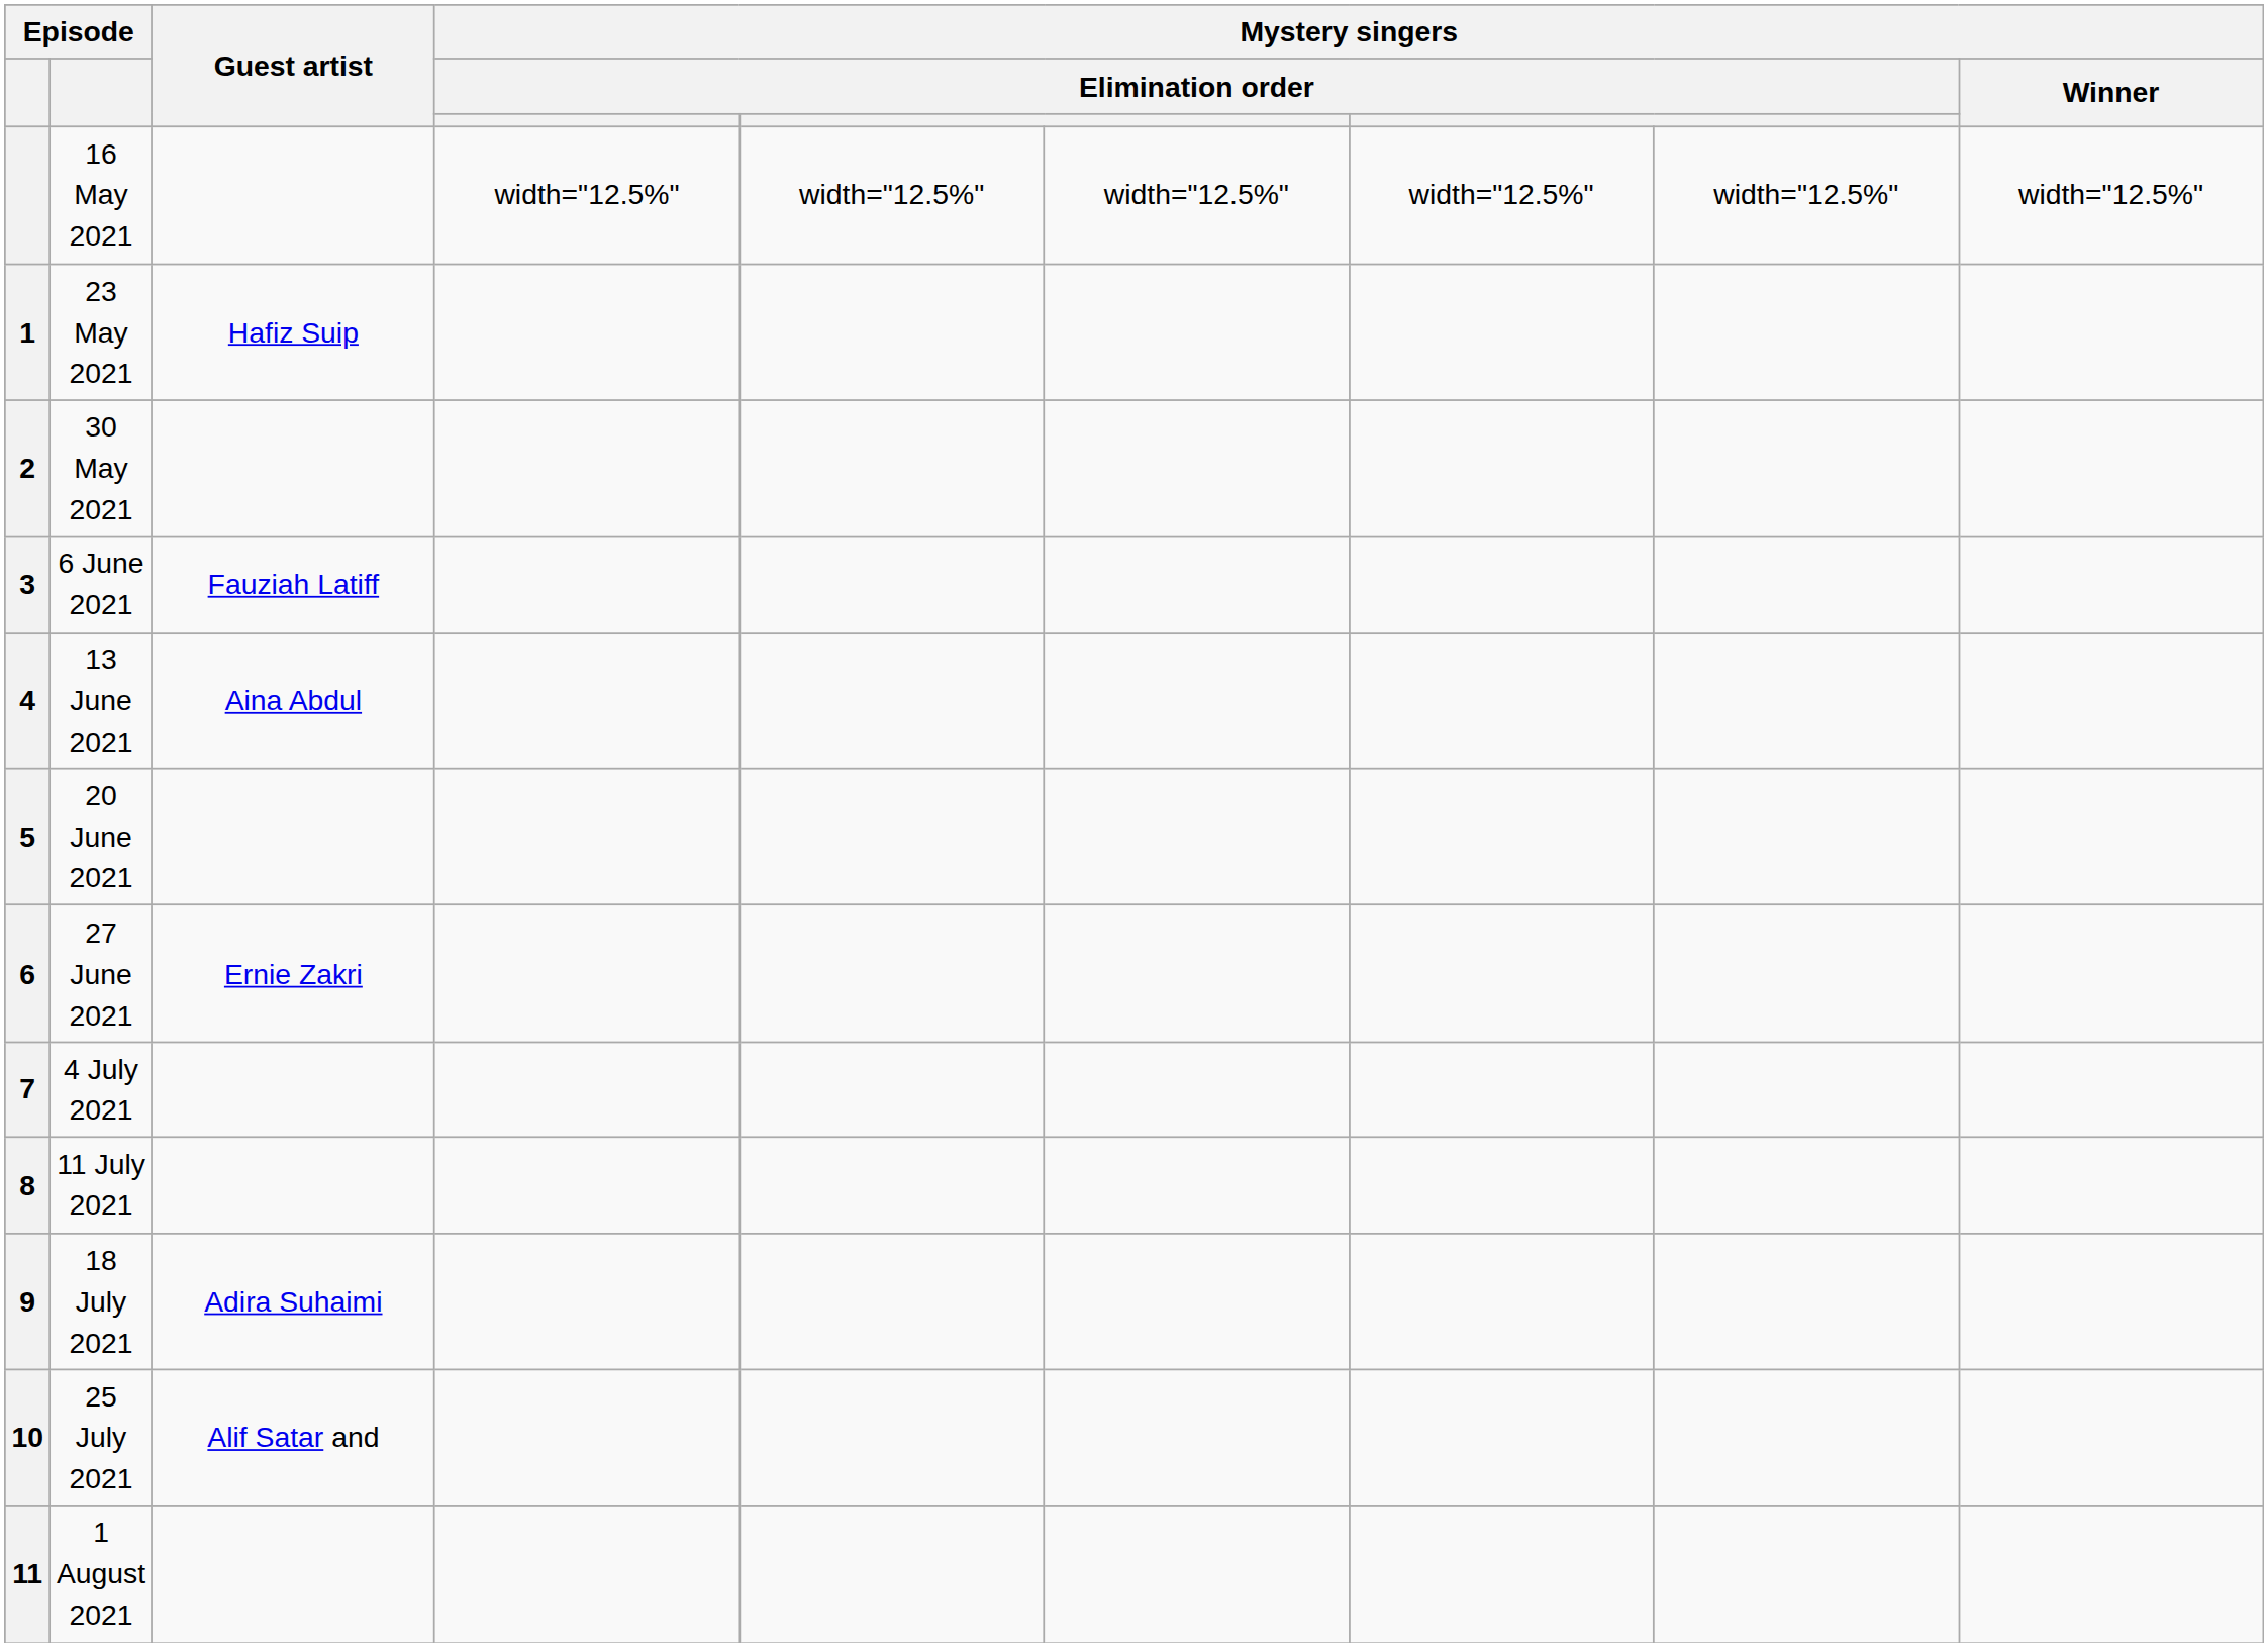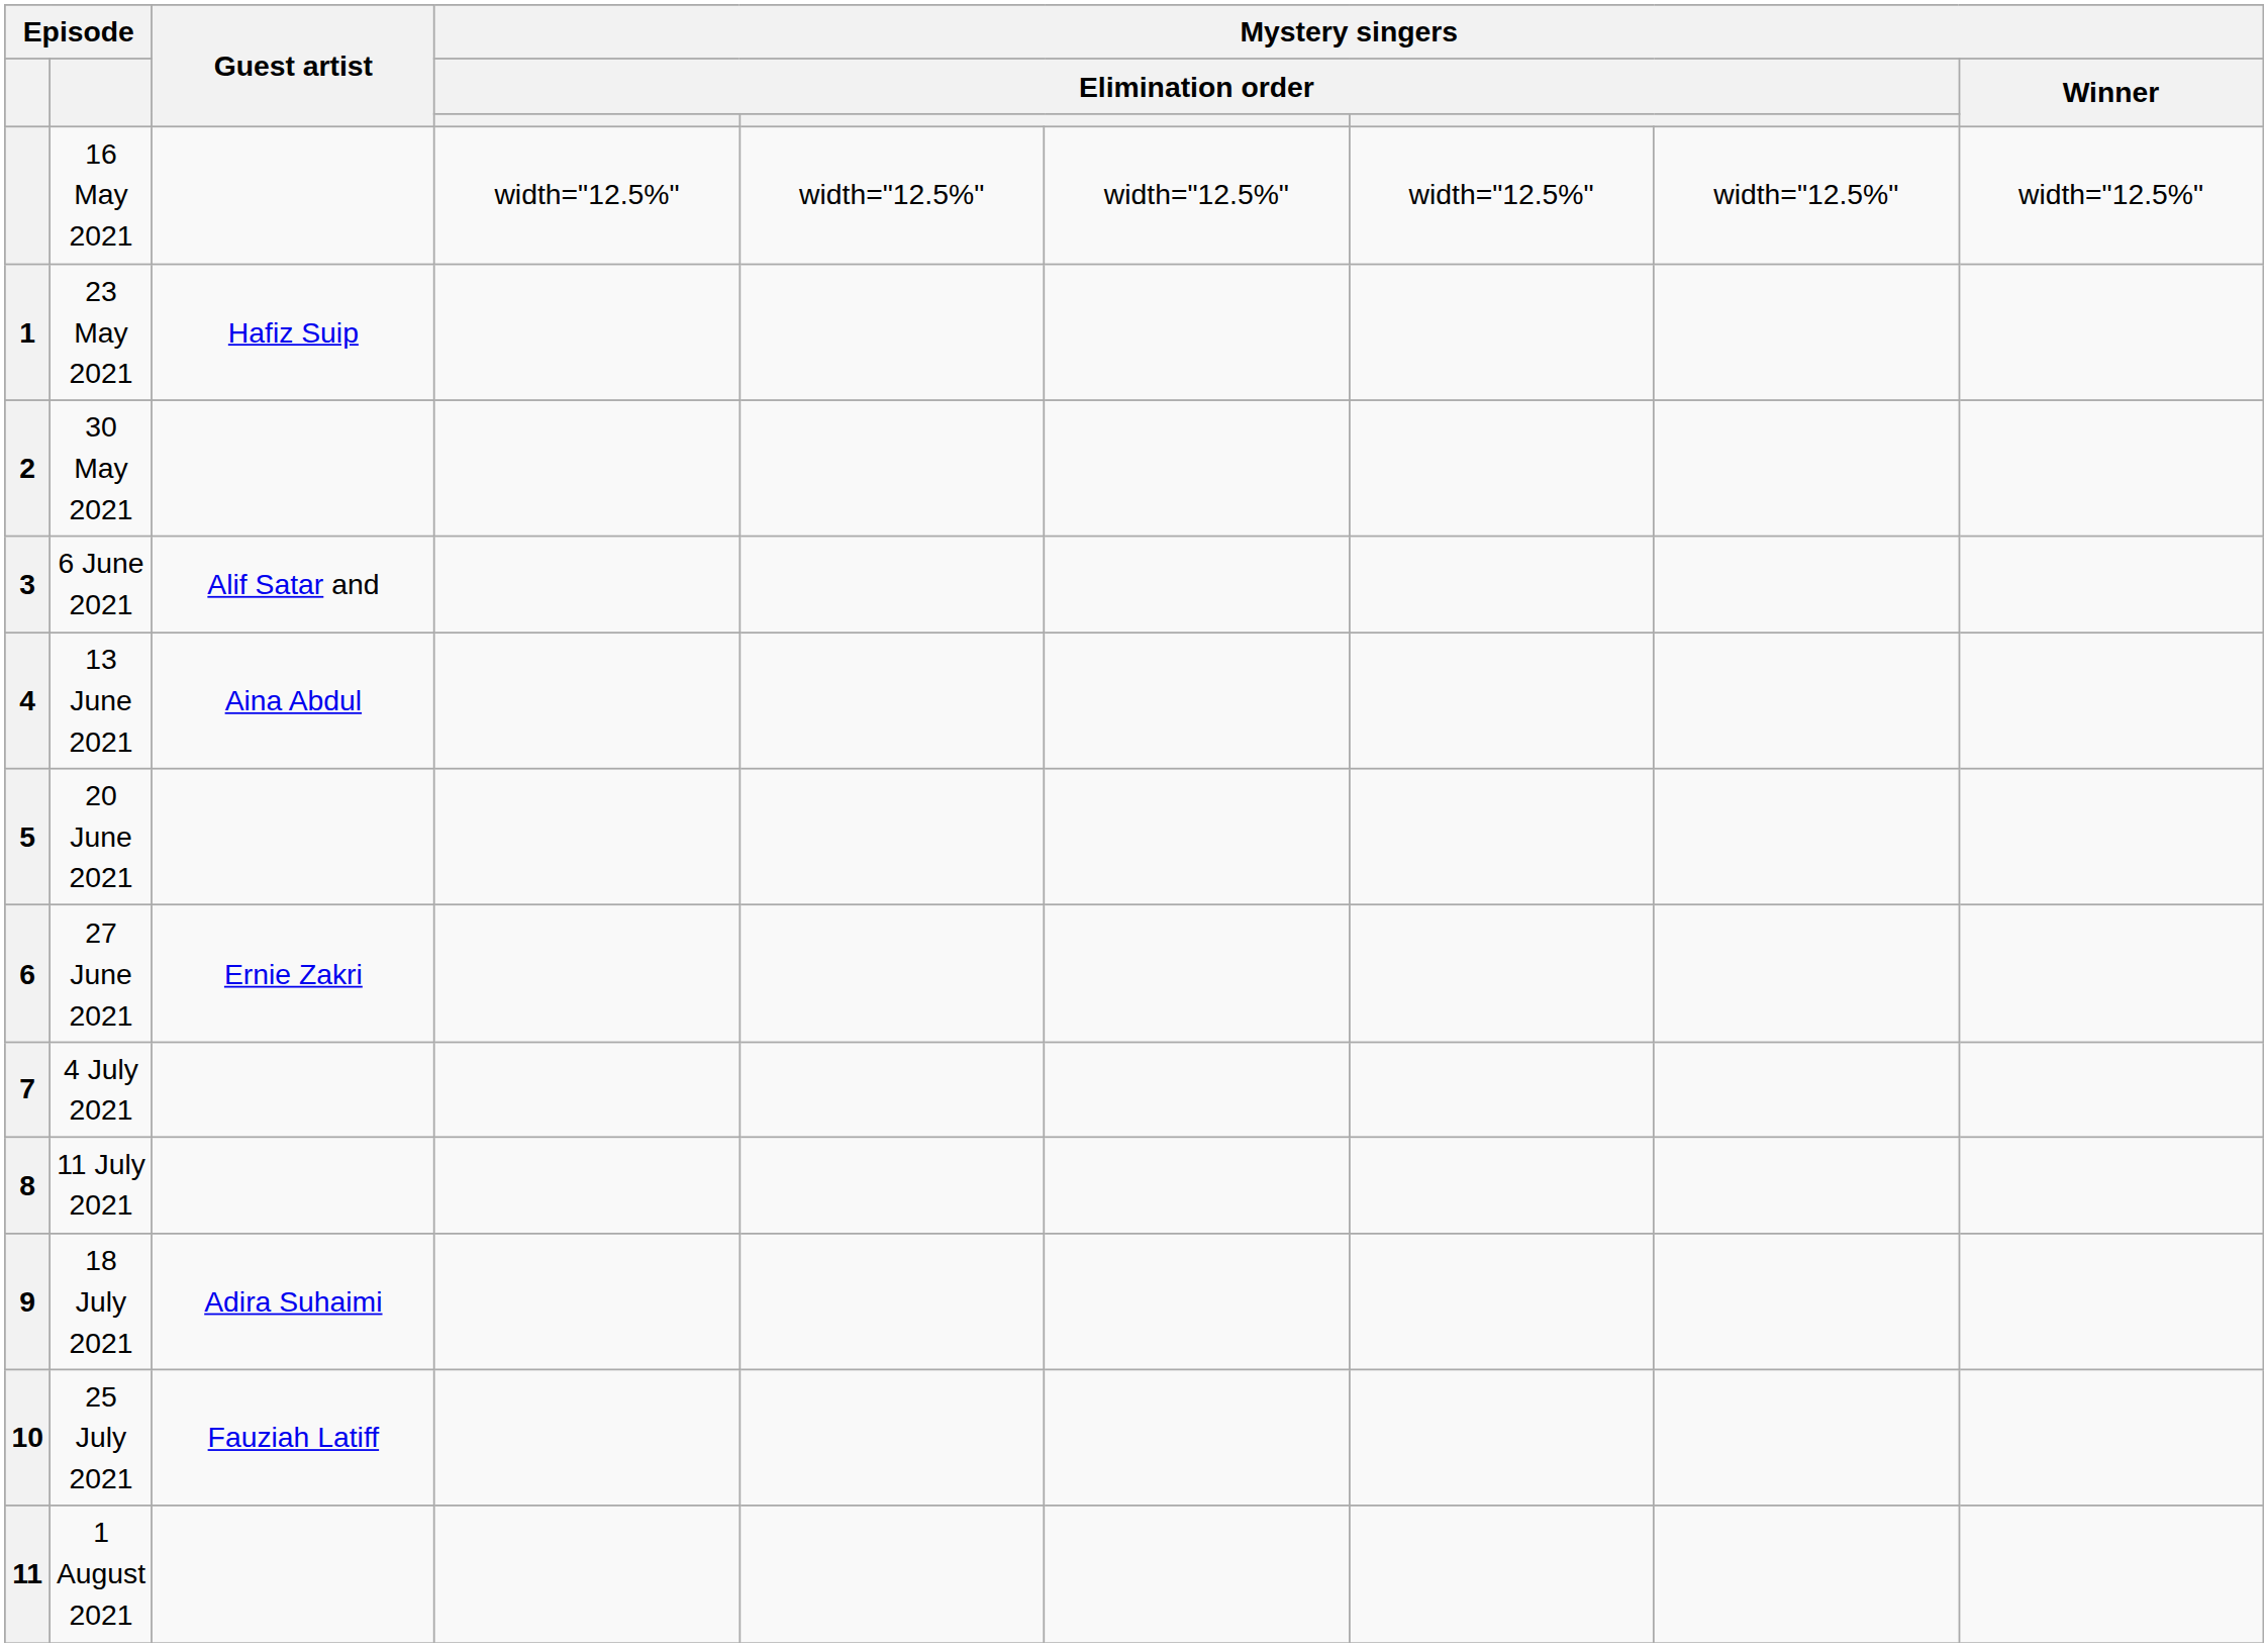6 June 2021 | Guest artist: Fauziah Latiff -> Alif Satar and
25 July 2021 | Guest artist: Alif Satar and -> Fauziah Latiff
